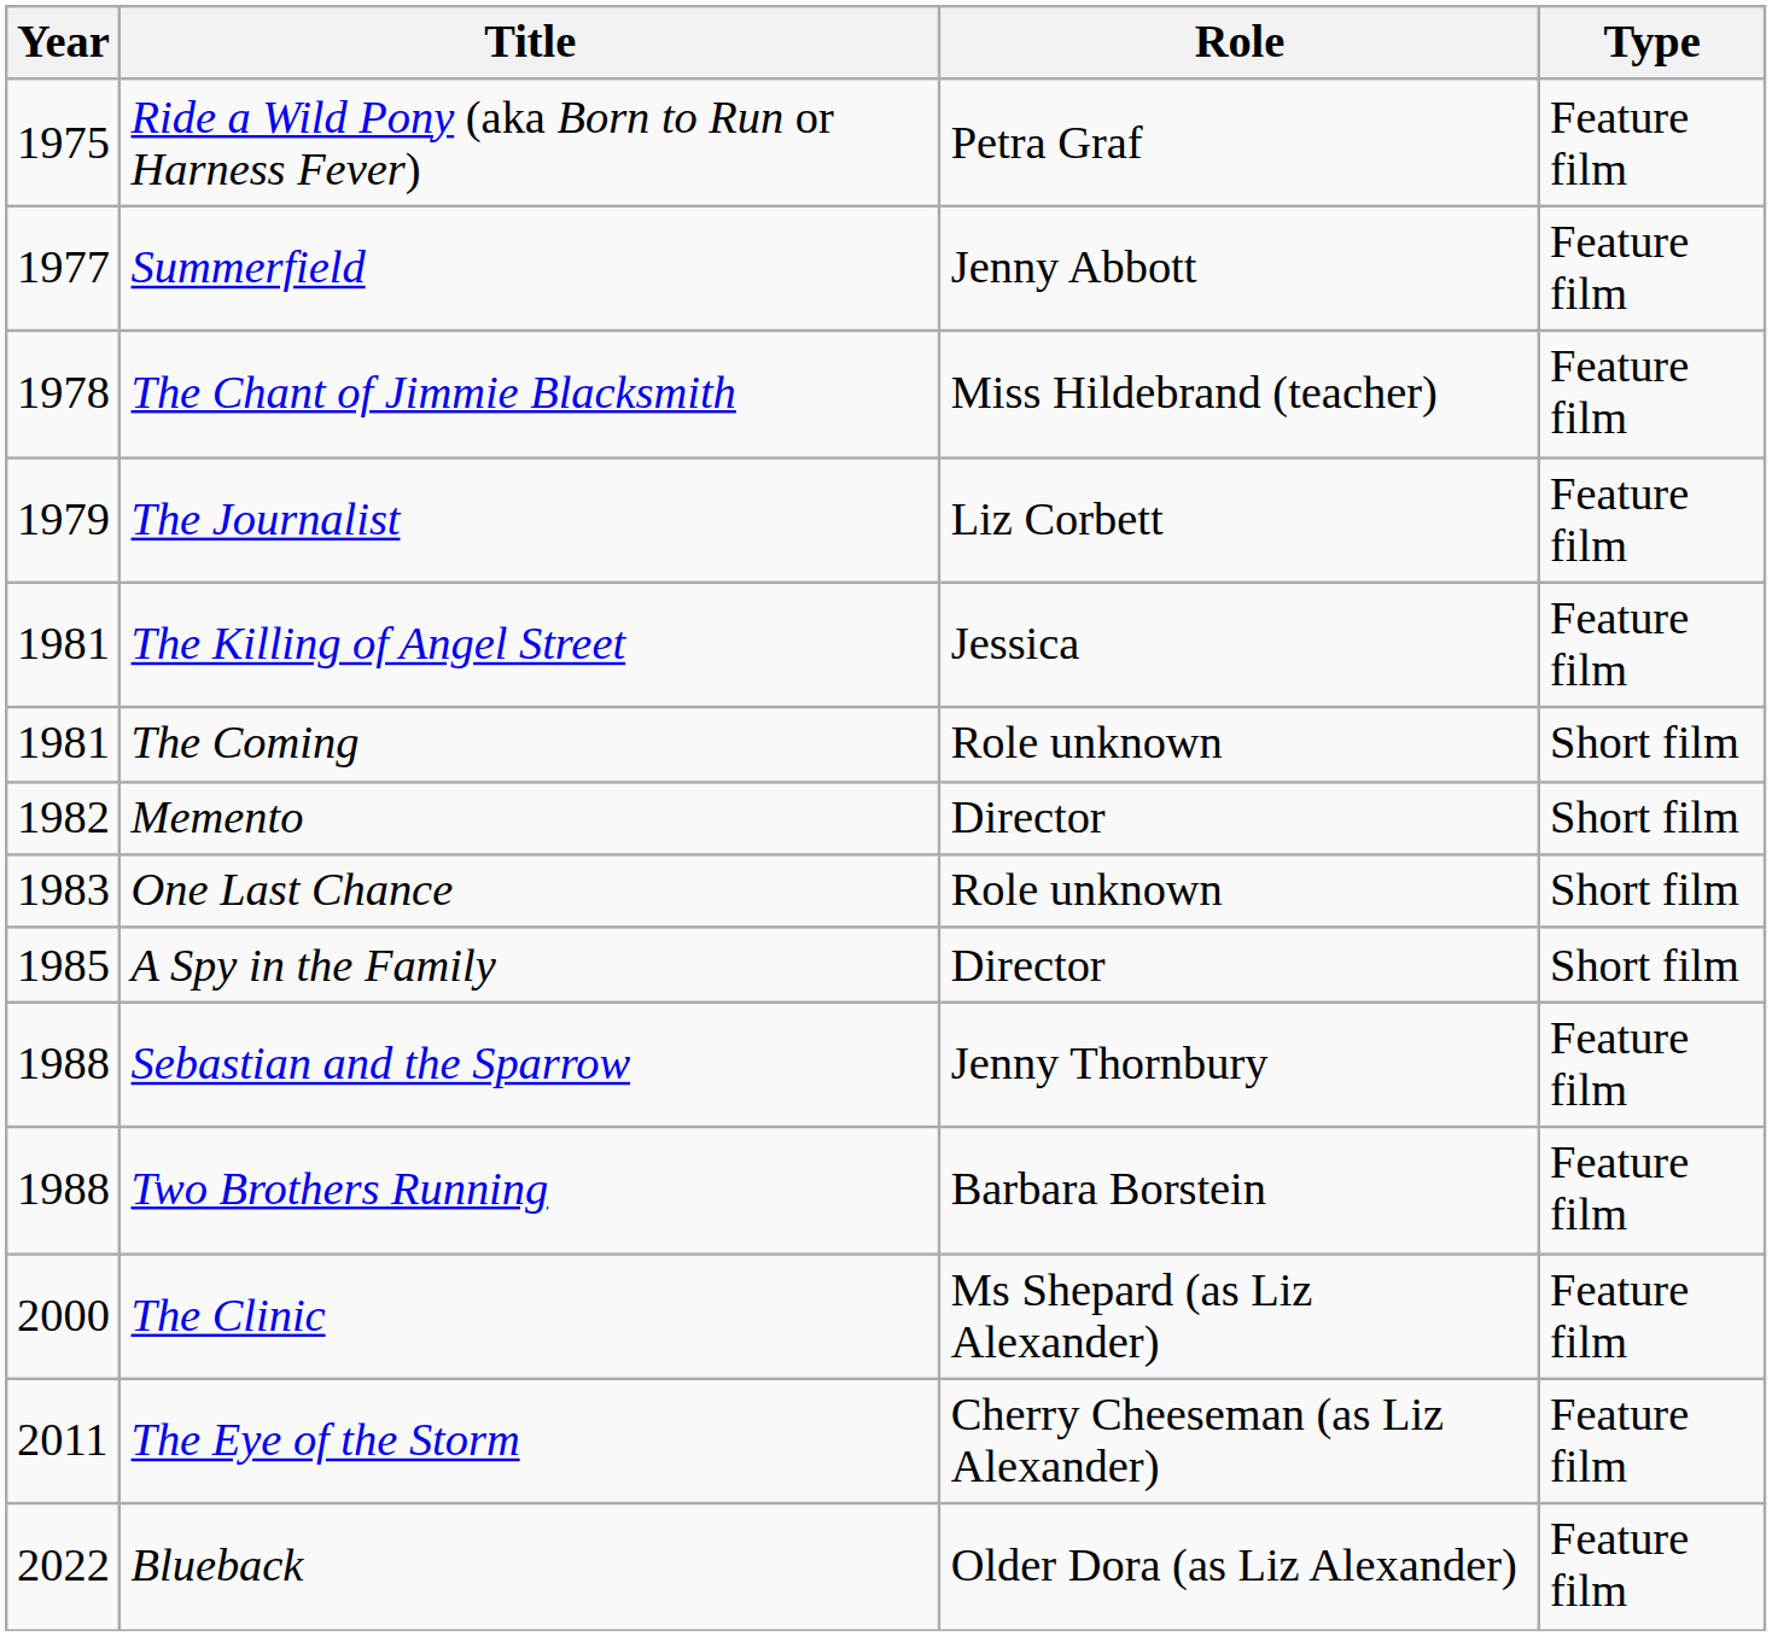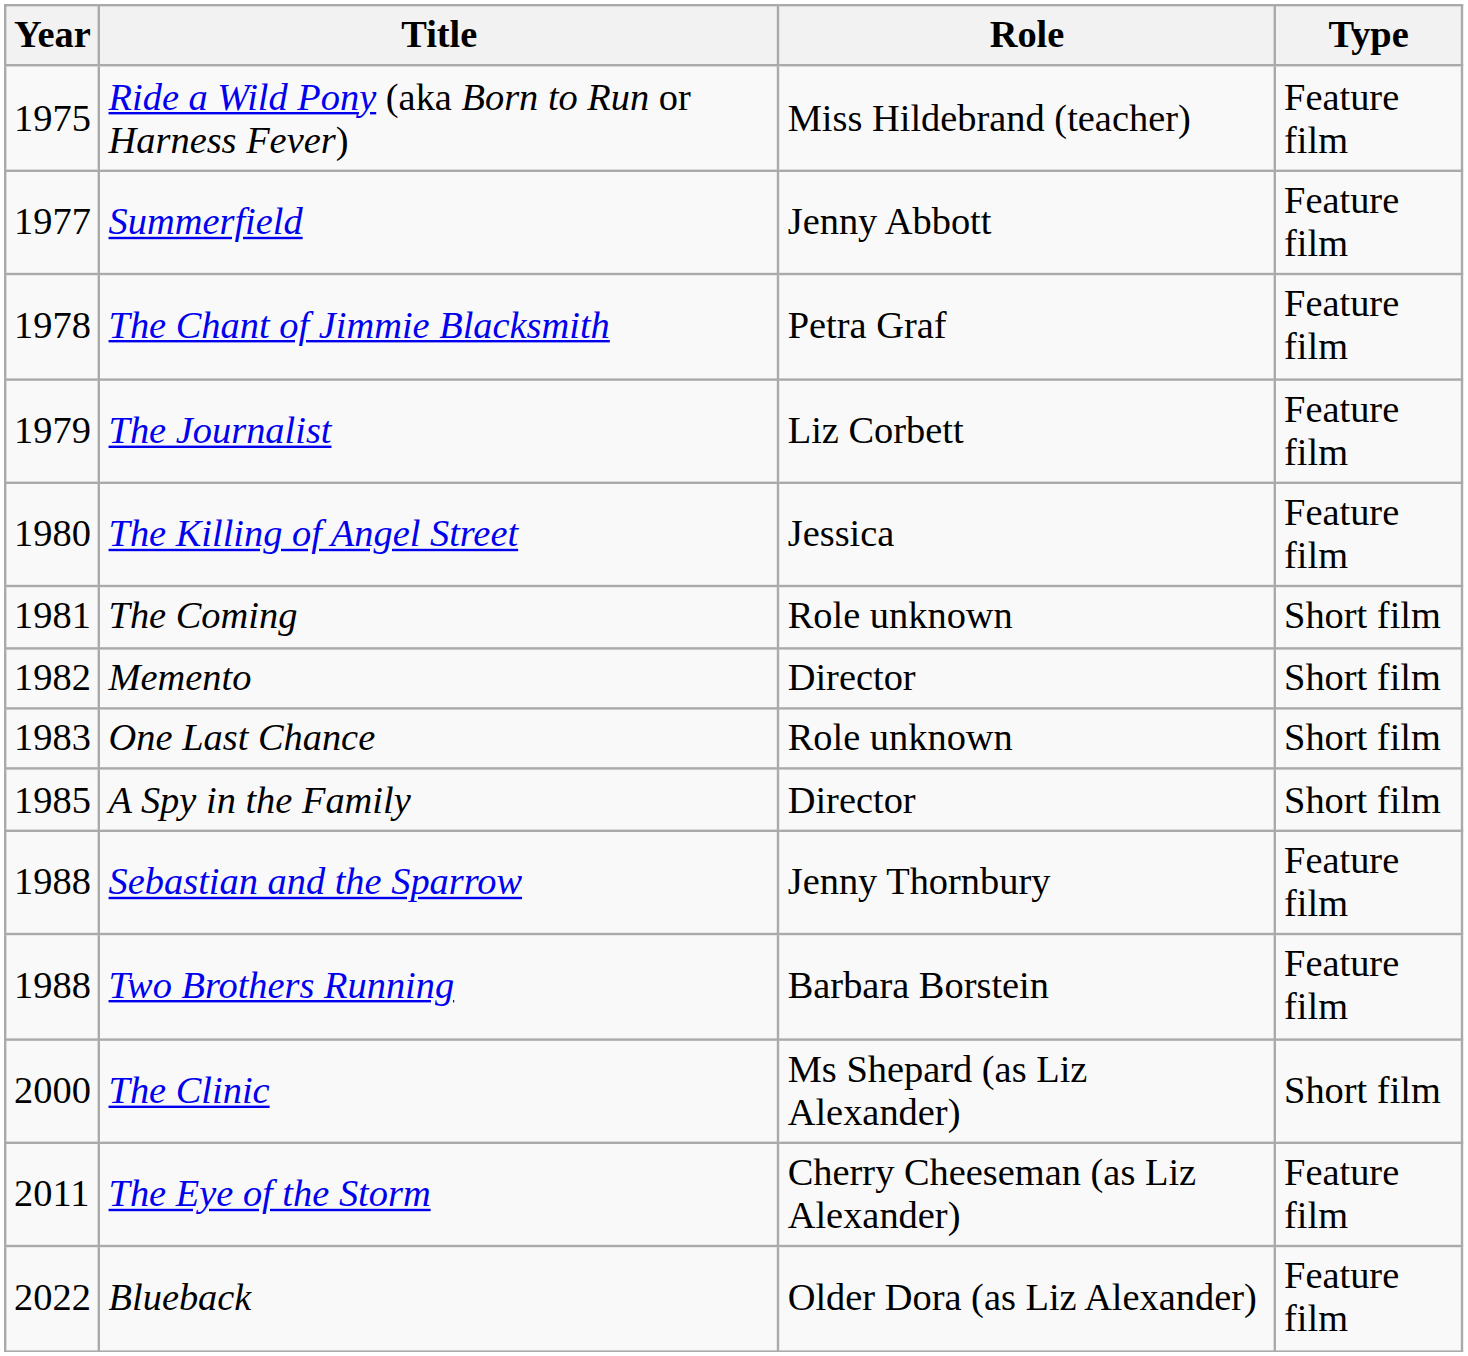Ride a Wild Pony (aka Born to Run or Harness Fever) | Role: Petra Graf -> Miss Hildebrand (teacher)
The Chant of Jimmie Blacksmith | Role: Miss Hildebrand (teacher) -> Petra Graf
The Killing of Angel Street | Year: 1981 -> 1980
The Clinic | Type: Feature film -> Short film
